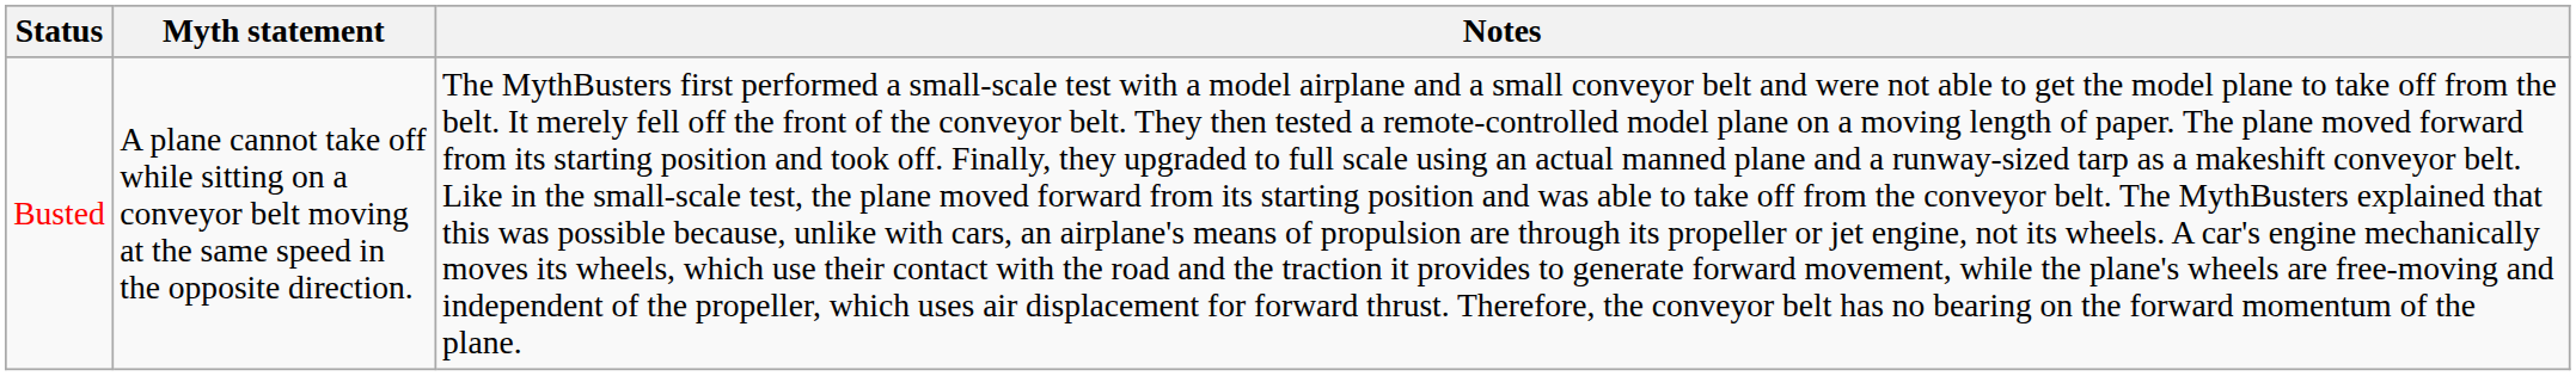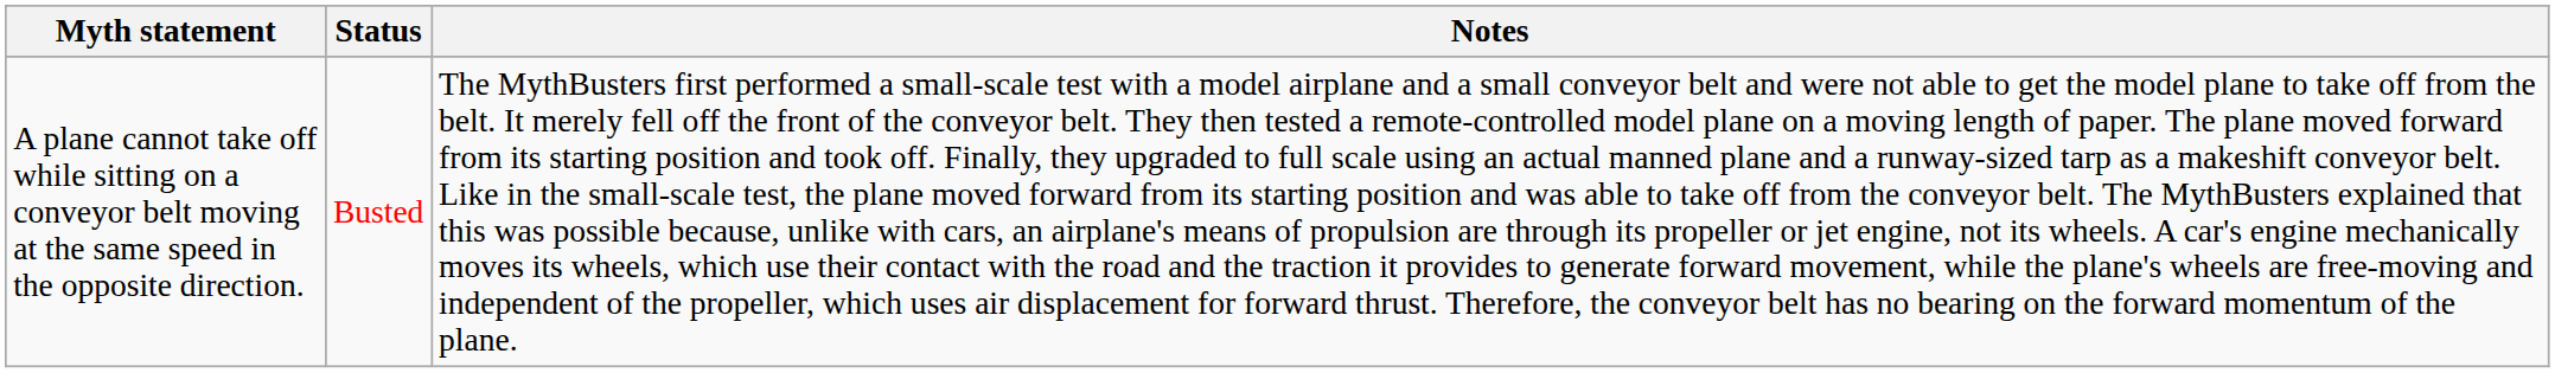columns swapped: Myth statement <-> Status
